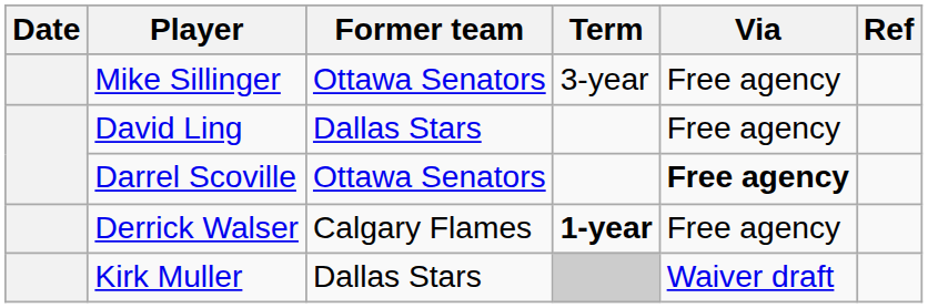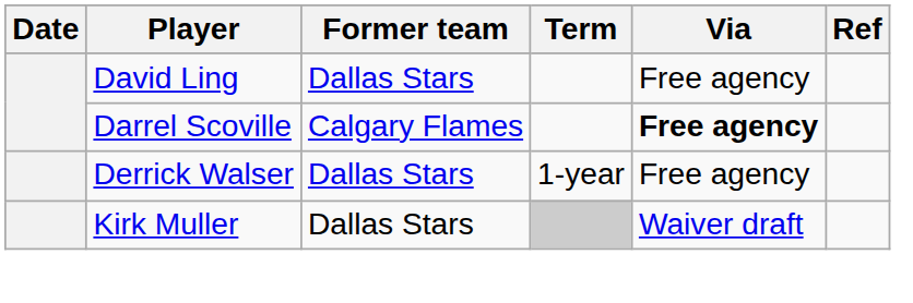- row: Mike Sillinger | Ottawa Senators | 3-year | Free agency
Darrel Scoville | Former team: Ottawa Senators -> Calgary Flames
Derrick Walser | Former team: Calgary Flames -> Dallas Stars
Derrick Walser | Term: bold -> normal
